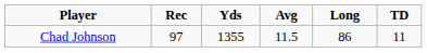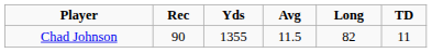Chad Johnson | Rec: 97 -> 90
Chad Johnson | Long: 86 -> 82
